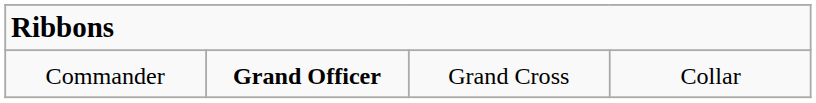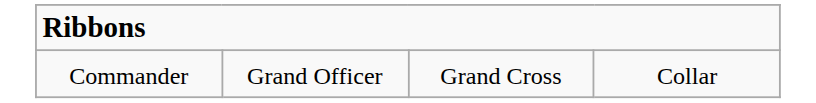Commander | column 2: bold -> normal
